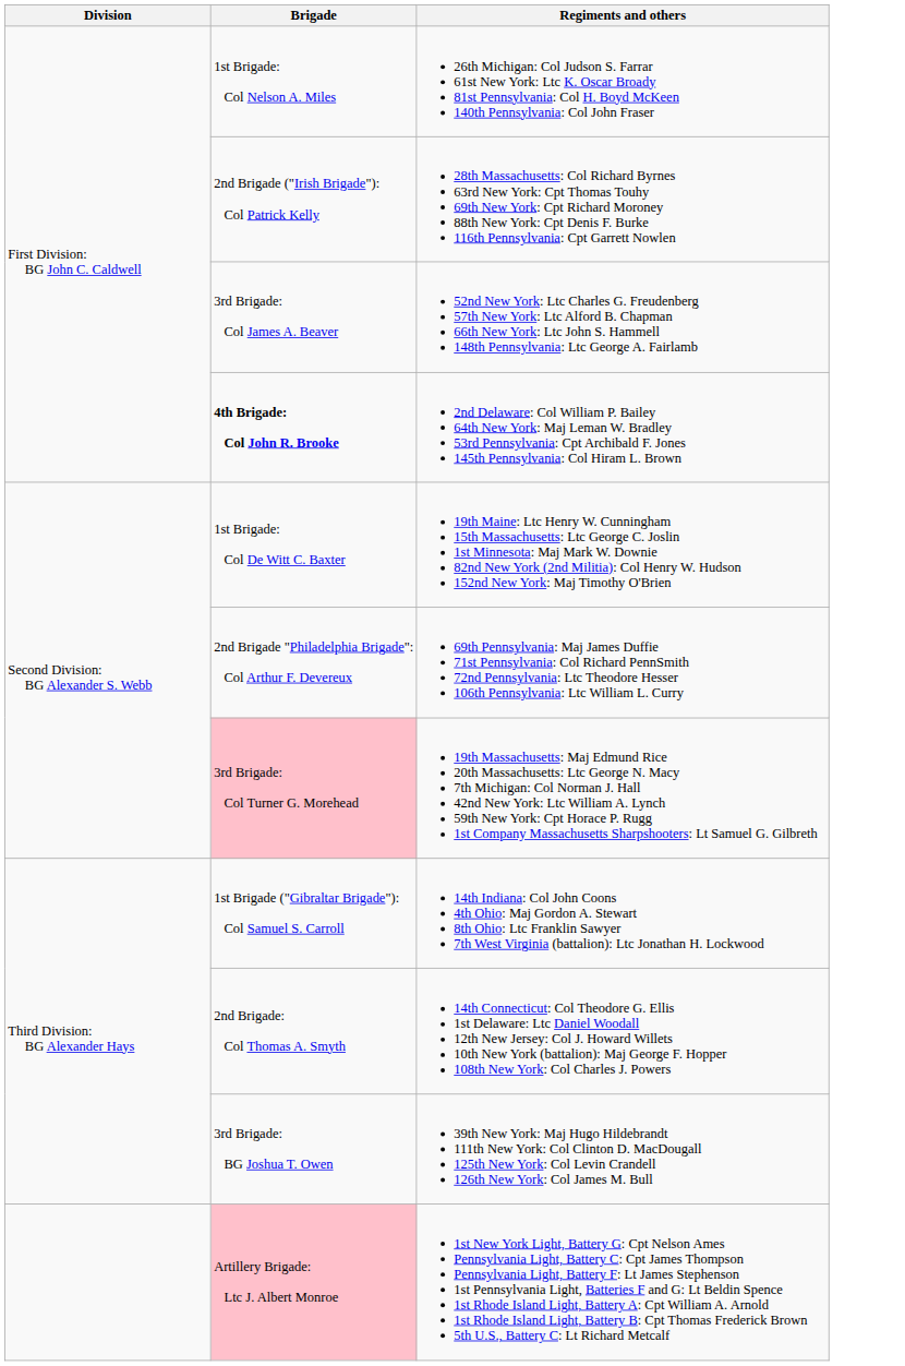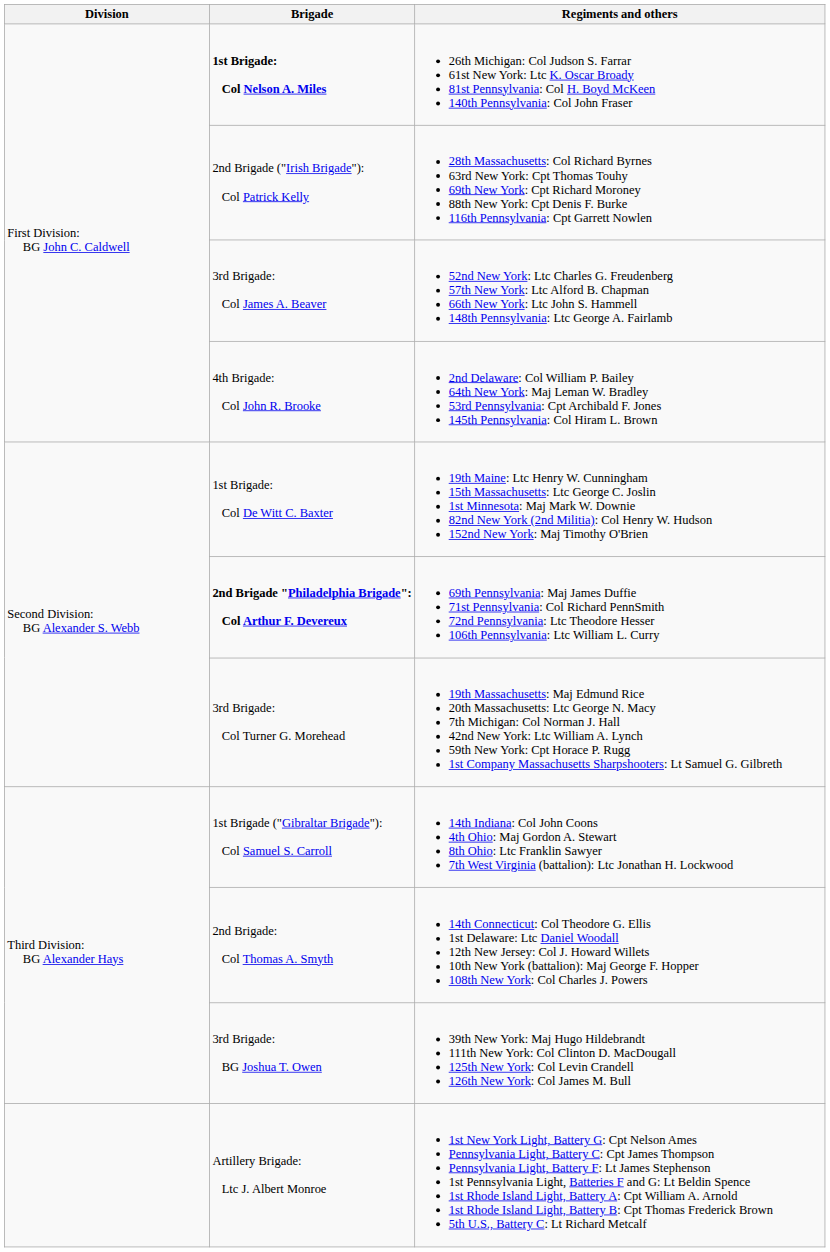1st Brigade: Col Nelson A. Miles | Brigade: normal -> bold
4th Brigade: Col John R. Brooke | Brigade: bold -> normal
2nd Brigade "Philadelphia Brigade": Col Arthur F. Devereux | Brigade: normal -> bold
3rd Brigade: Col Turner G. Morehead | Brigade: pink background -> no background
Artillery Brigade: Ltc J. Albert Monroe | Brigade: pink background -> no background
